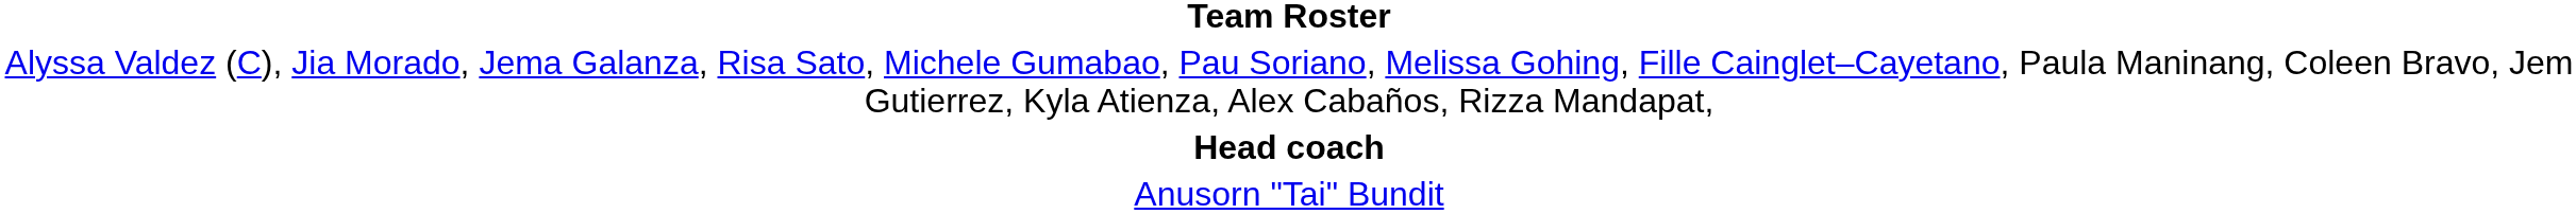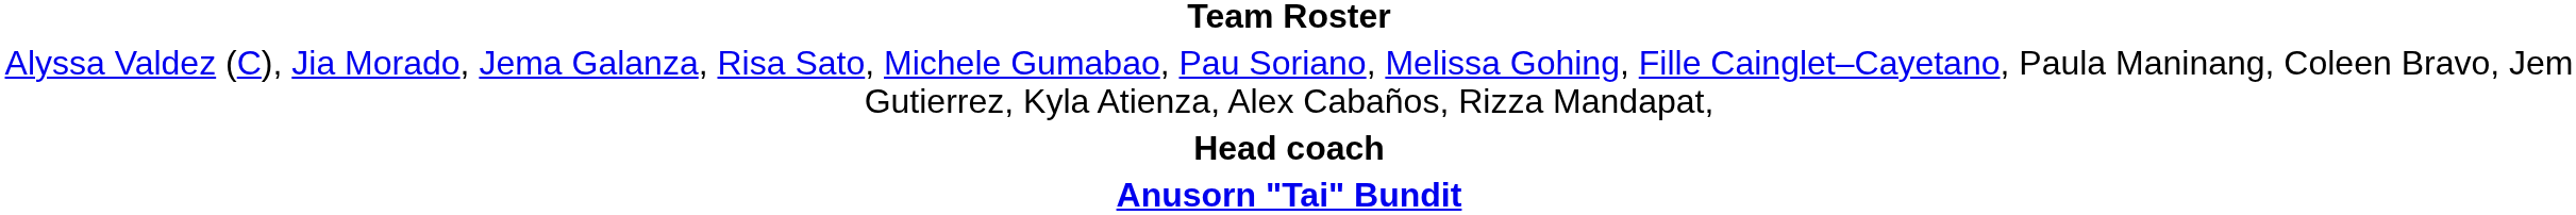row 4 | column 1: normal -> bold
